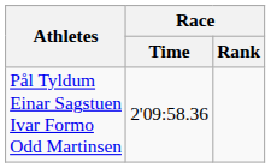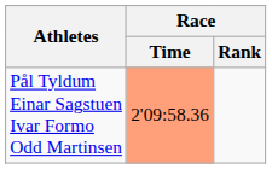Pål Tyldum Einar Sagstuen Ivar Formo Odd Martinsen | Race / Time: no background -> lightsalmon background
